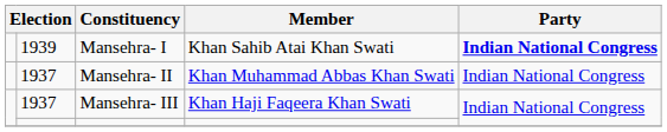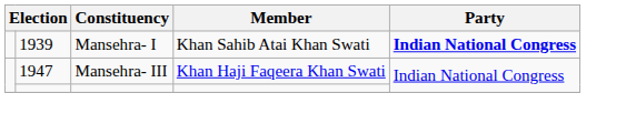- row: 1937 | Mansehra- II | Khan Muhammad Abbas Khan Swati | Indian National Congress
Mansehra- III | column 2: 1937 -> 1947
